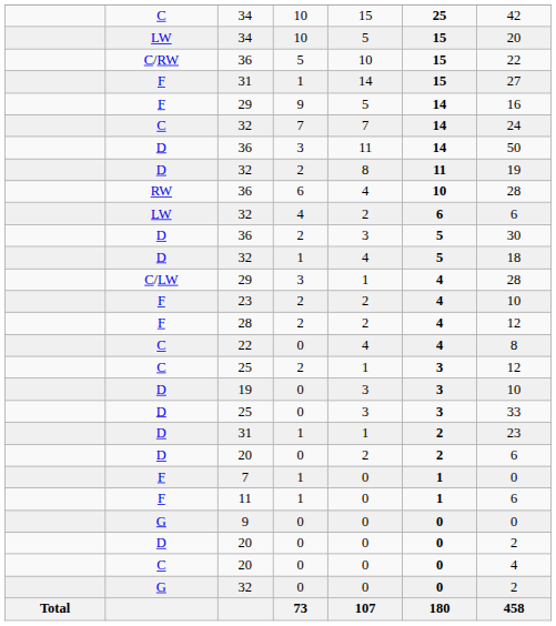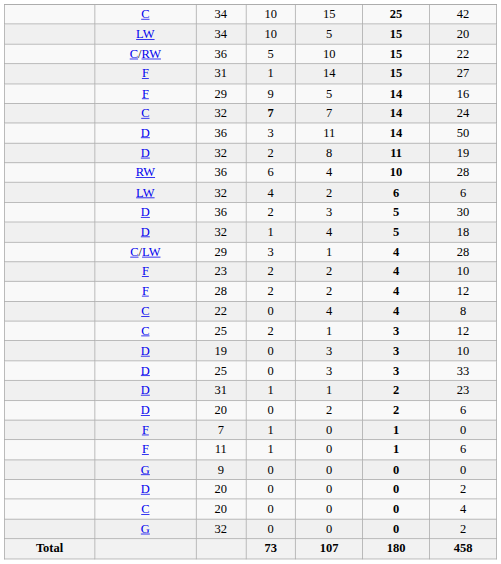C / 32 | column 4: normal -> bold
